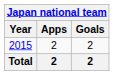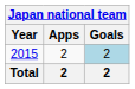2015 | Goals: no background -> lightblue background
